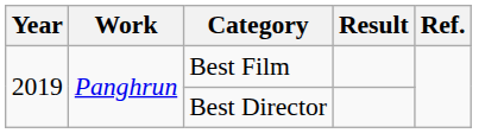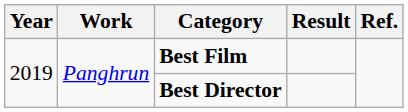Best Film | Category: normal -> bold
Best Director | Category: normal -> bold
